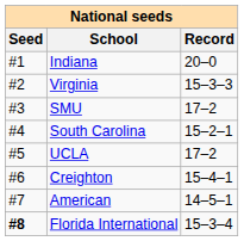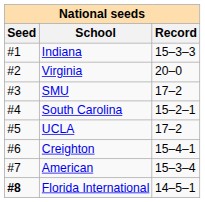Indiana | Record: 20–0 -> 15–3–3
Virginia | Record: 15–3–3 -> 20–0
American | Record: 14–5–1 -> 15–3–4
Florida International | Record: 15–3–4 -> 14–5–1
